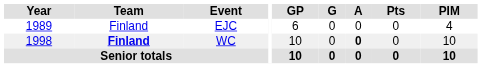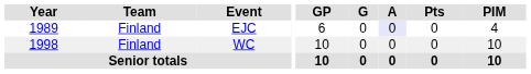EJC | A: no background -> lavender background
WC | Team: bold -> normal
WC | A: bold -> normal
